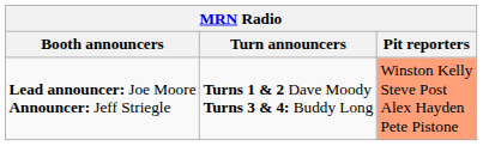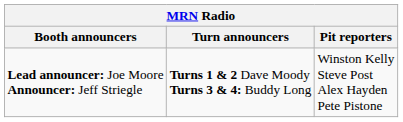Lead announcer: Joe Moore Announcer: Jeff Striegle | Pit reporters: lightsalmon background -> no background
